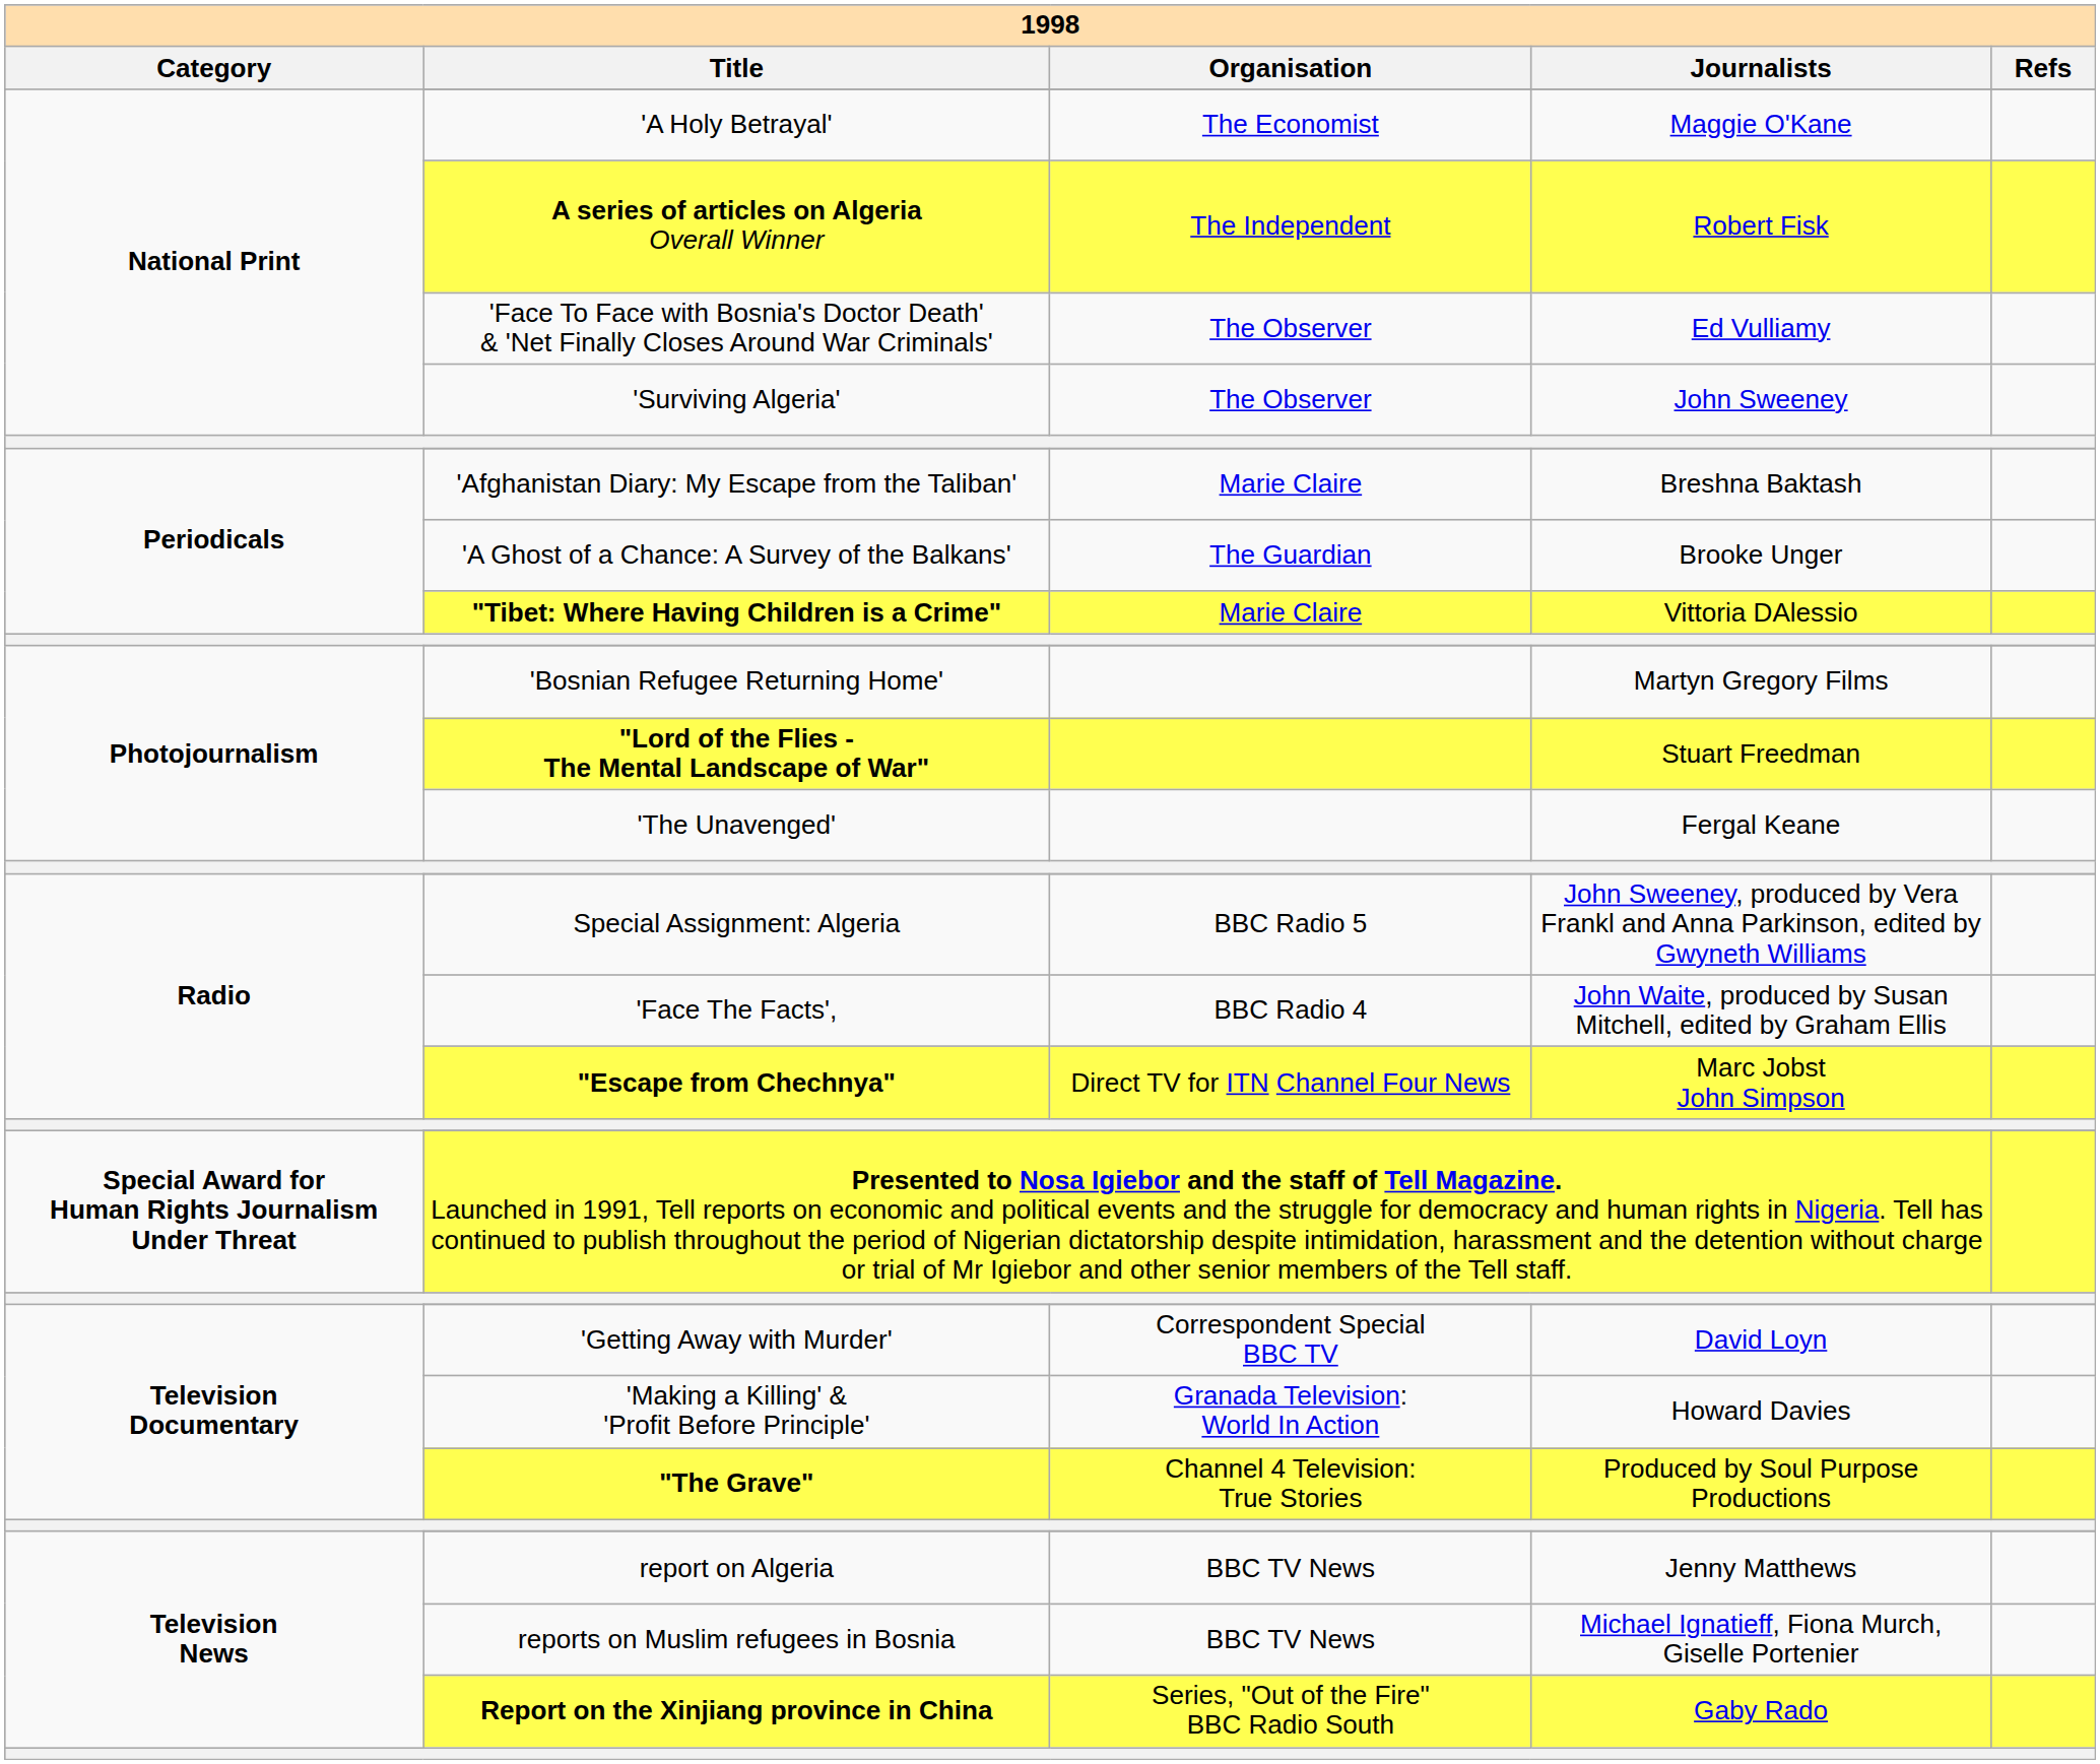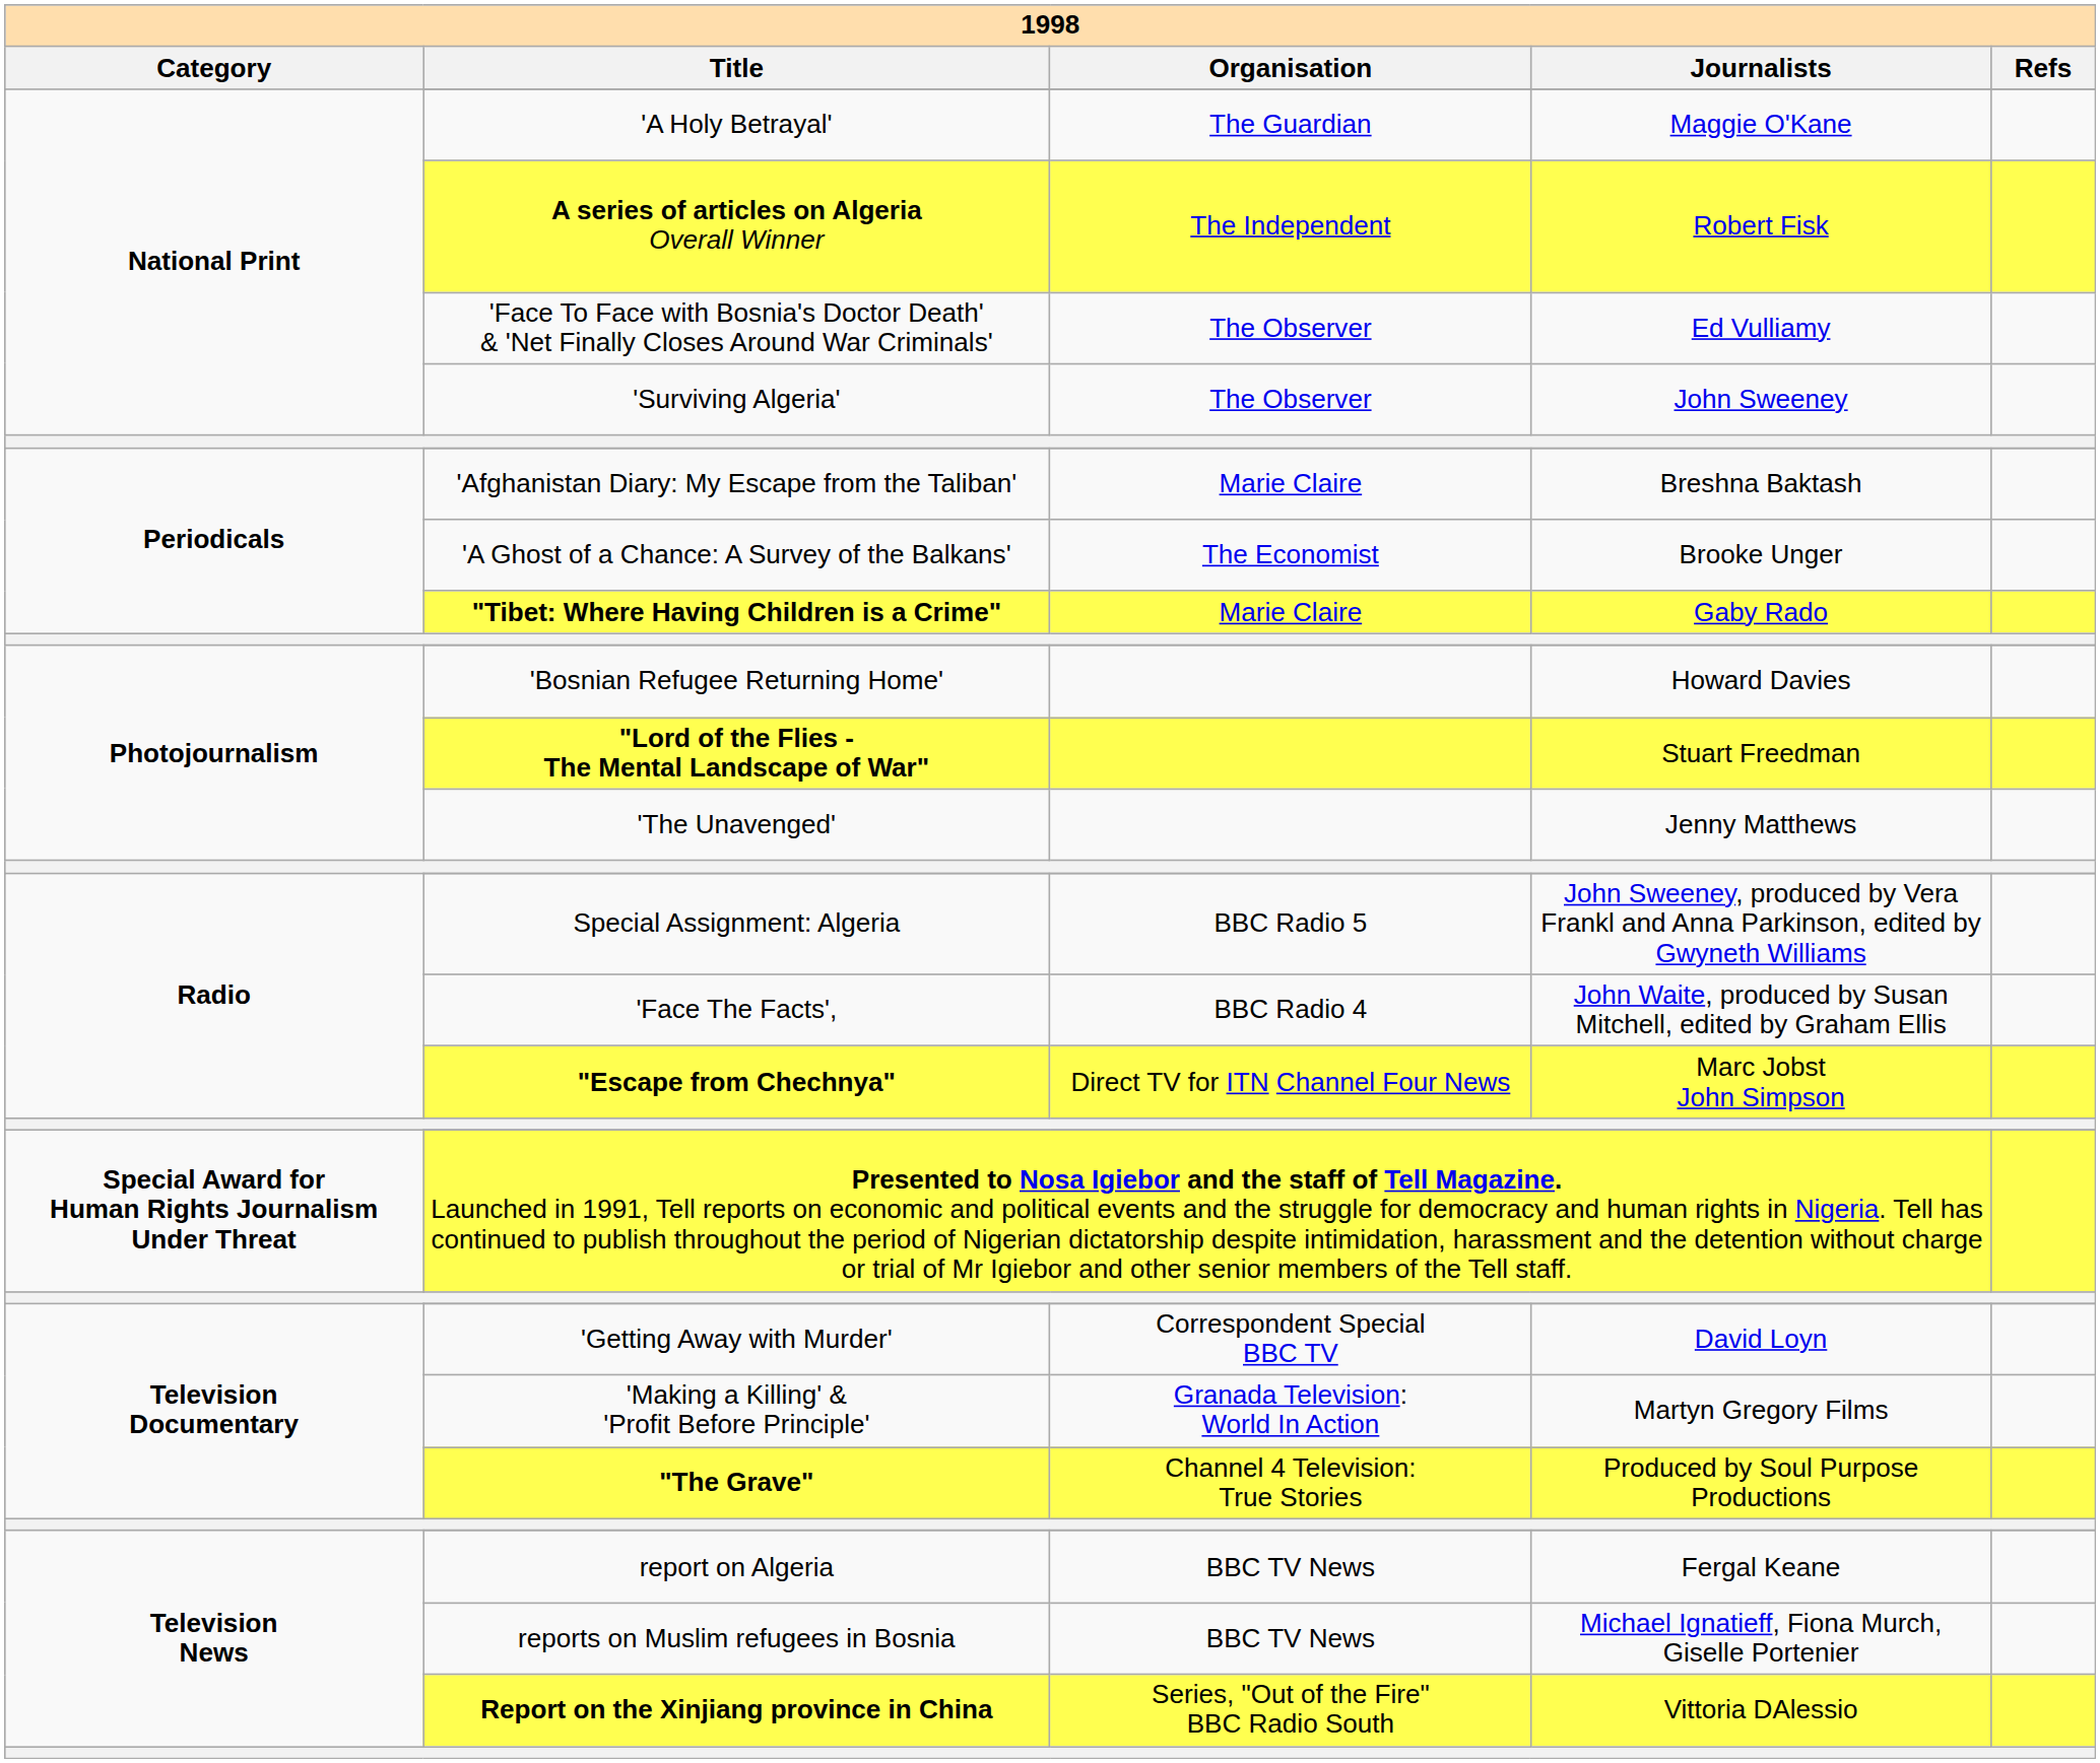'A Holy Betrayal' | 1998 / Organisation: The Economist -> The Guardian
'A Ghost of a Chance: A Survey of the Balkans' | 1998 / Organisation: The Guardian -> The Economist
"Tibet: Where Having Children is a Crime" | 1998 / Journalists: Vittoria DAlessio -> Gaby Rado
'Bosnian Refugee Returning Home' | 1998 / Journalists: Martyn Gregory Films -> Howard Davies
'The Unavenged' | 1998 / Journalists: Fergal Keane -> Jenny Matthews
'Making a Killing' & 'Profit Before Principle' | 1998 / Journalists: Howard Davies -> Martyn Gregory Films
report on Algeria | 1998 / Journalists: Jenny Matthews -> Fergal Keane
Report on the Xinjiang province in China | 1998 / Journalists: Gaby Rado -> Vittoria DAlessio
